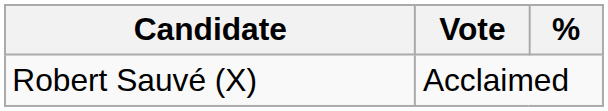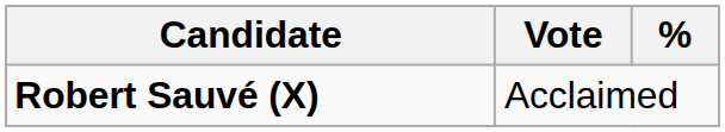Robert Sauvé (X) | Candidate: normal -> bold
